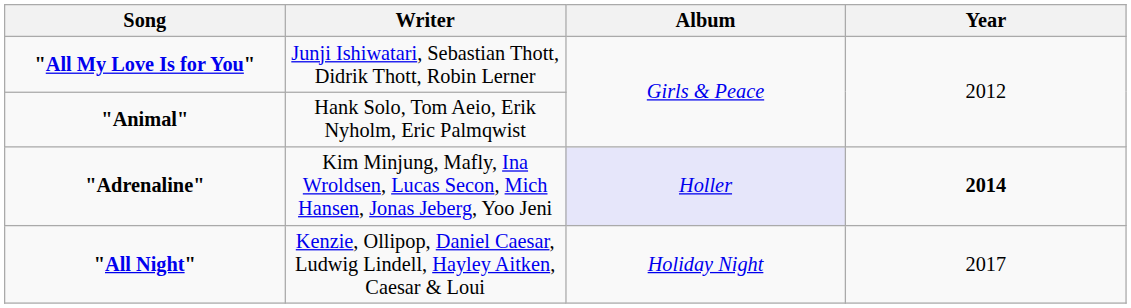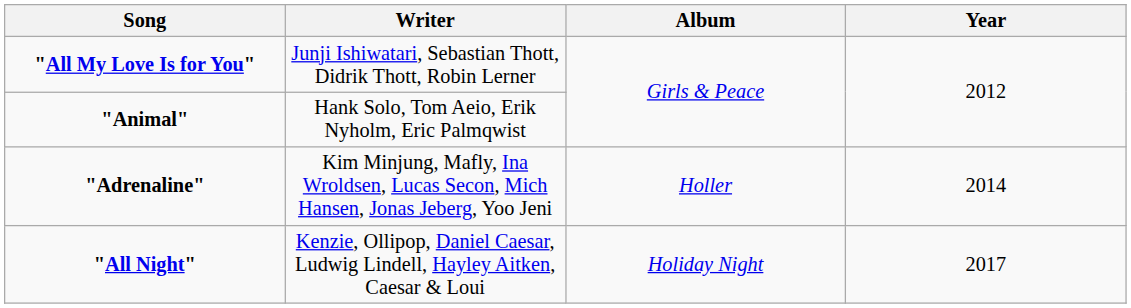"Adrenaline" | Album: lavender background -> no background
"Adrenaline" | Year: bold -> normal
